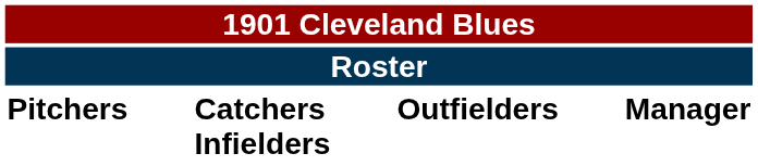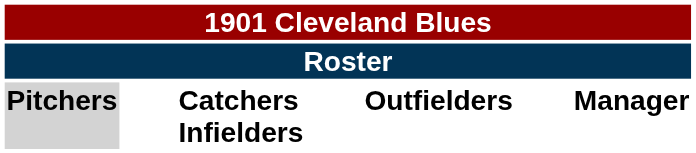Pitchers | column 1: no background -> lightgrey background
